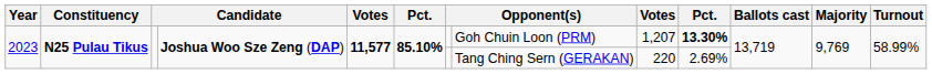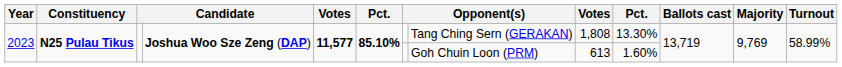row 2 | column 8: Goh Chuin Loon (PRM) -> Tang Ching Sern (GERAKAN)
row 2 | column 9: 1,207 -> 1,808
row 2 | column 10: bold -> normal
row 3 | column 8: Tang Ching Sern (GERAKAN) -> Goh Chuin Loon (PRM)
row 3 | column 9: 220 -> 613
row 3 | column 10: 2.69% -> 1.60%
